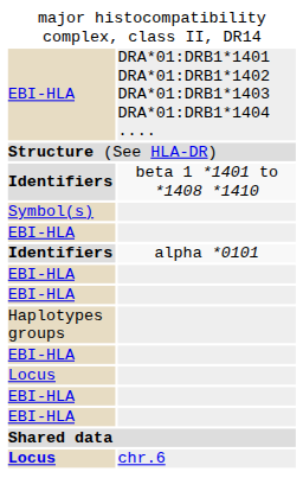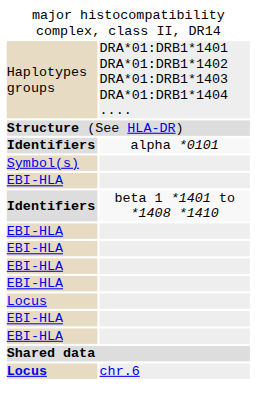row 2 | column 1: EBI-HLA -> Haplotypes groups
row 4 | column 2: beta 1 *1401 to *1408 *1410 -> alpha *0101
row 7 | column 2: alpha *0101 -> beta 1 *1401 to *1408 *1410
row 10 | column 1: Haplotypes groups -> EBI-HLA
